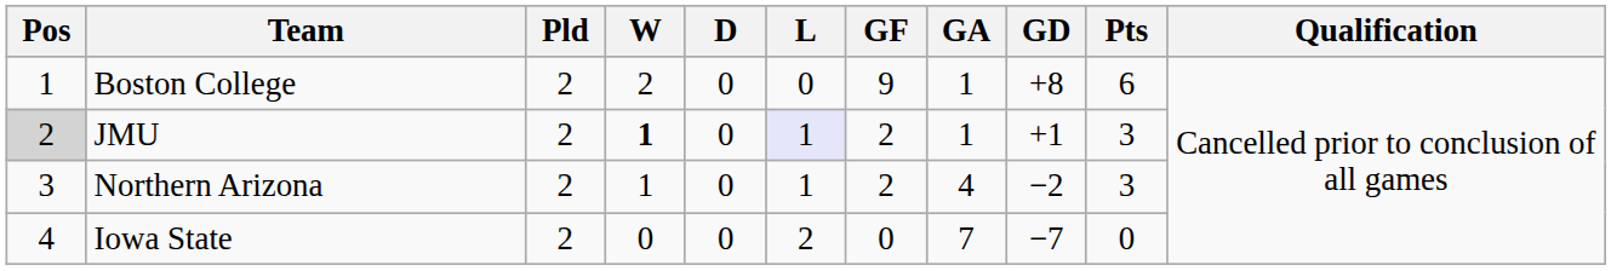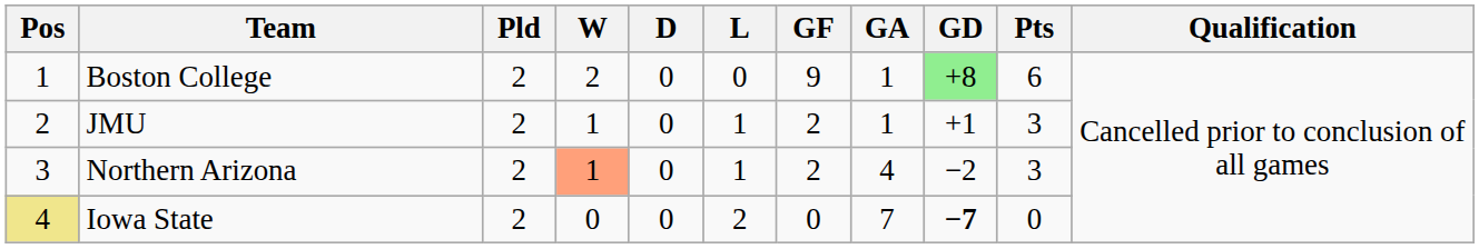Boston College | GD: no background -> lightgreen background
JMU | Pos: lightgrey background -> no background
JMU | W: bold -> normal
JMU | L: lavender background -> no background
Northern Arizona | W: no background -> lightsalmon background
Iowa State | Pos: no background -> khaki background
Iowa State | GD: normal -> bold
